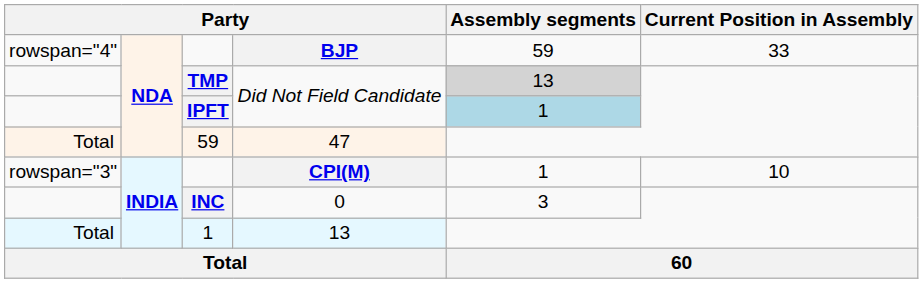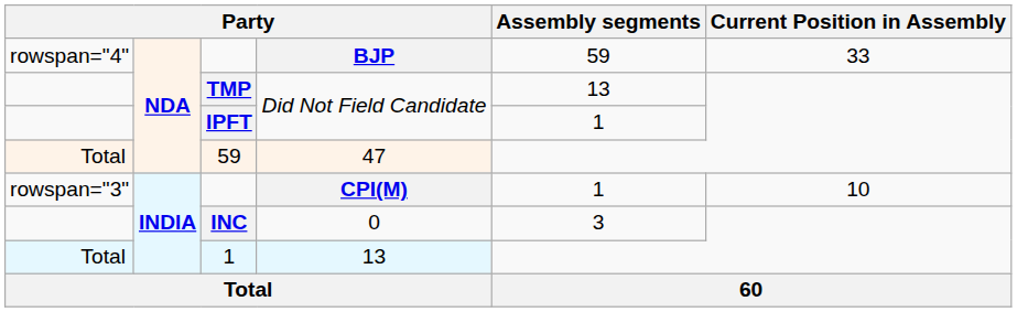TMP | Assembly segments: lightgrey background -> no background
IPFT | Assembly segments: lightblue background -> no background
